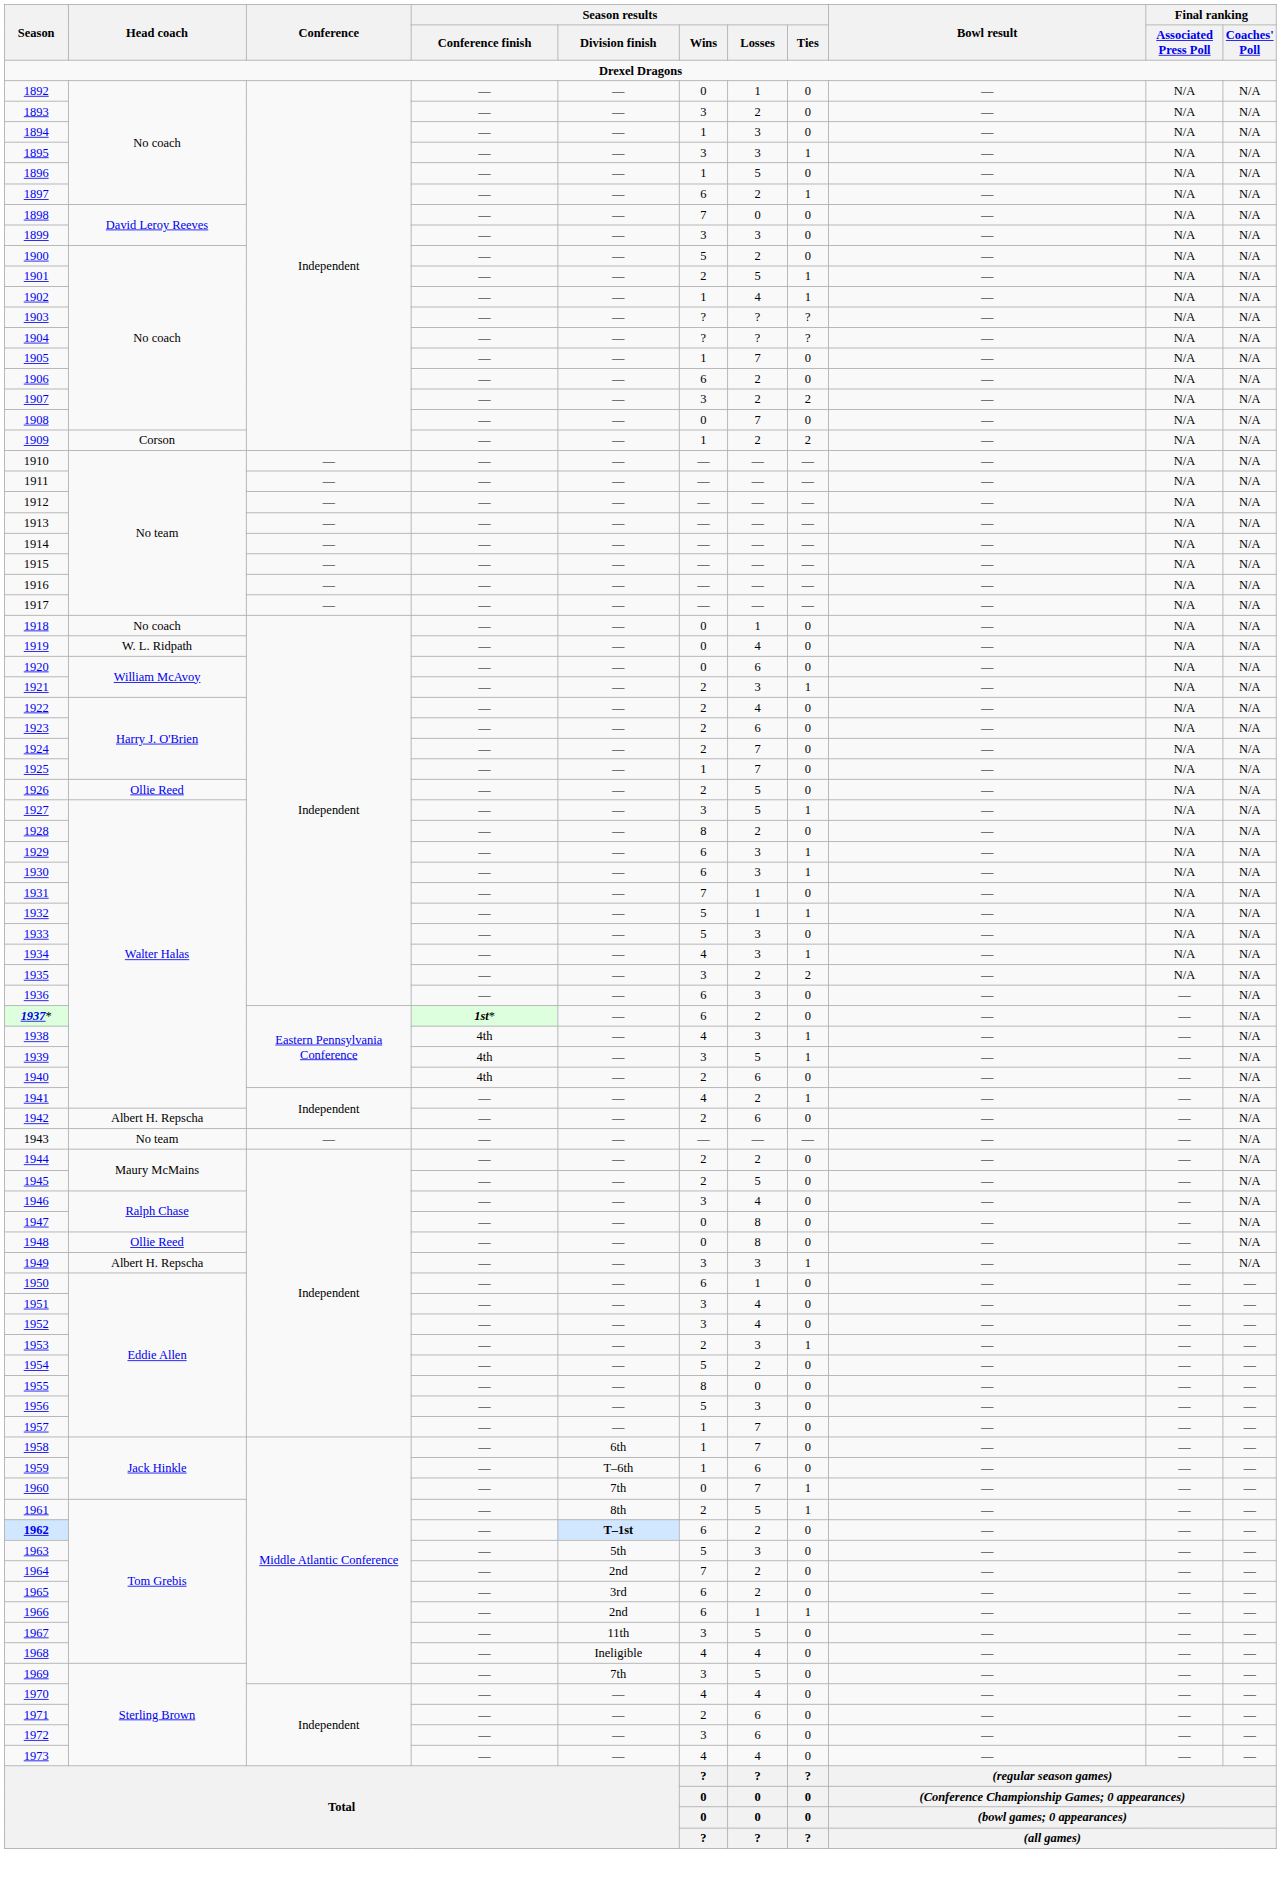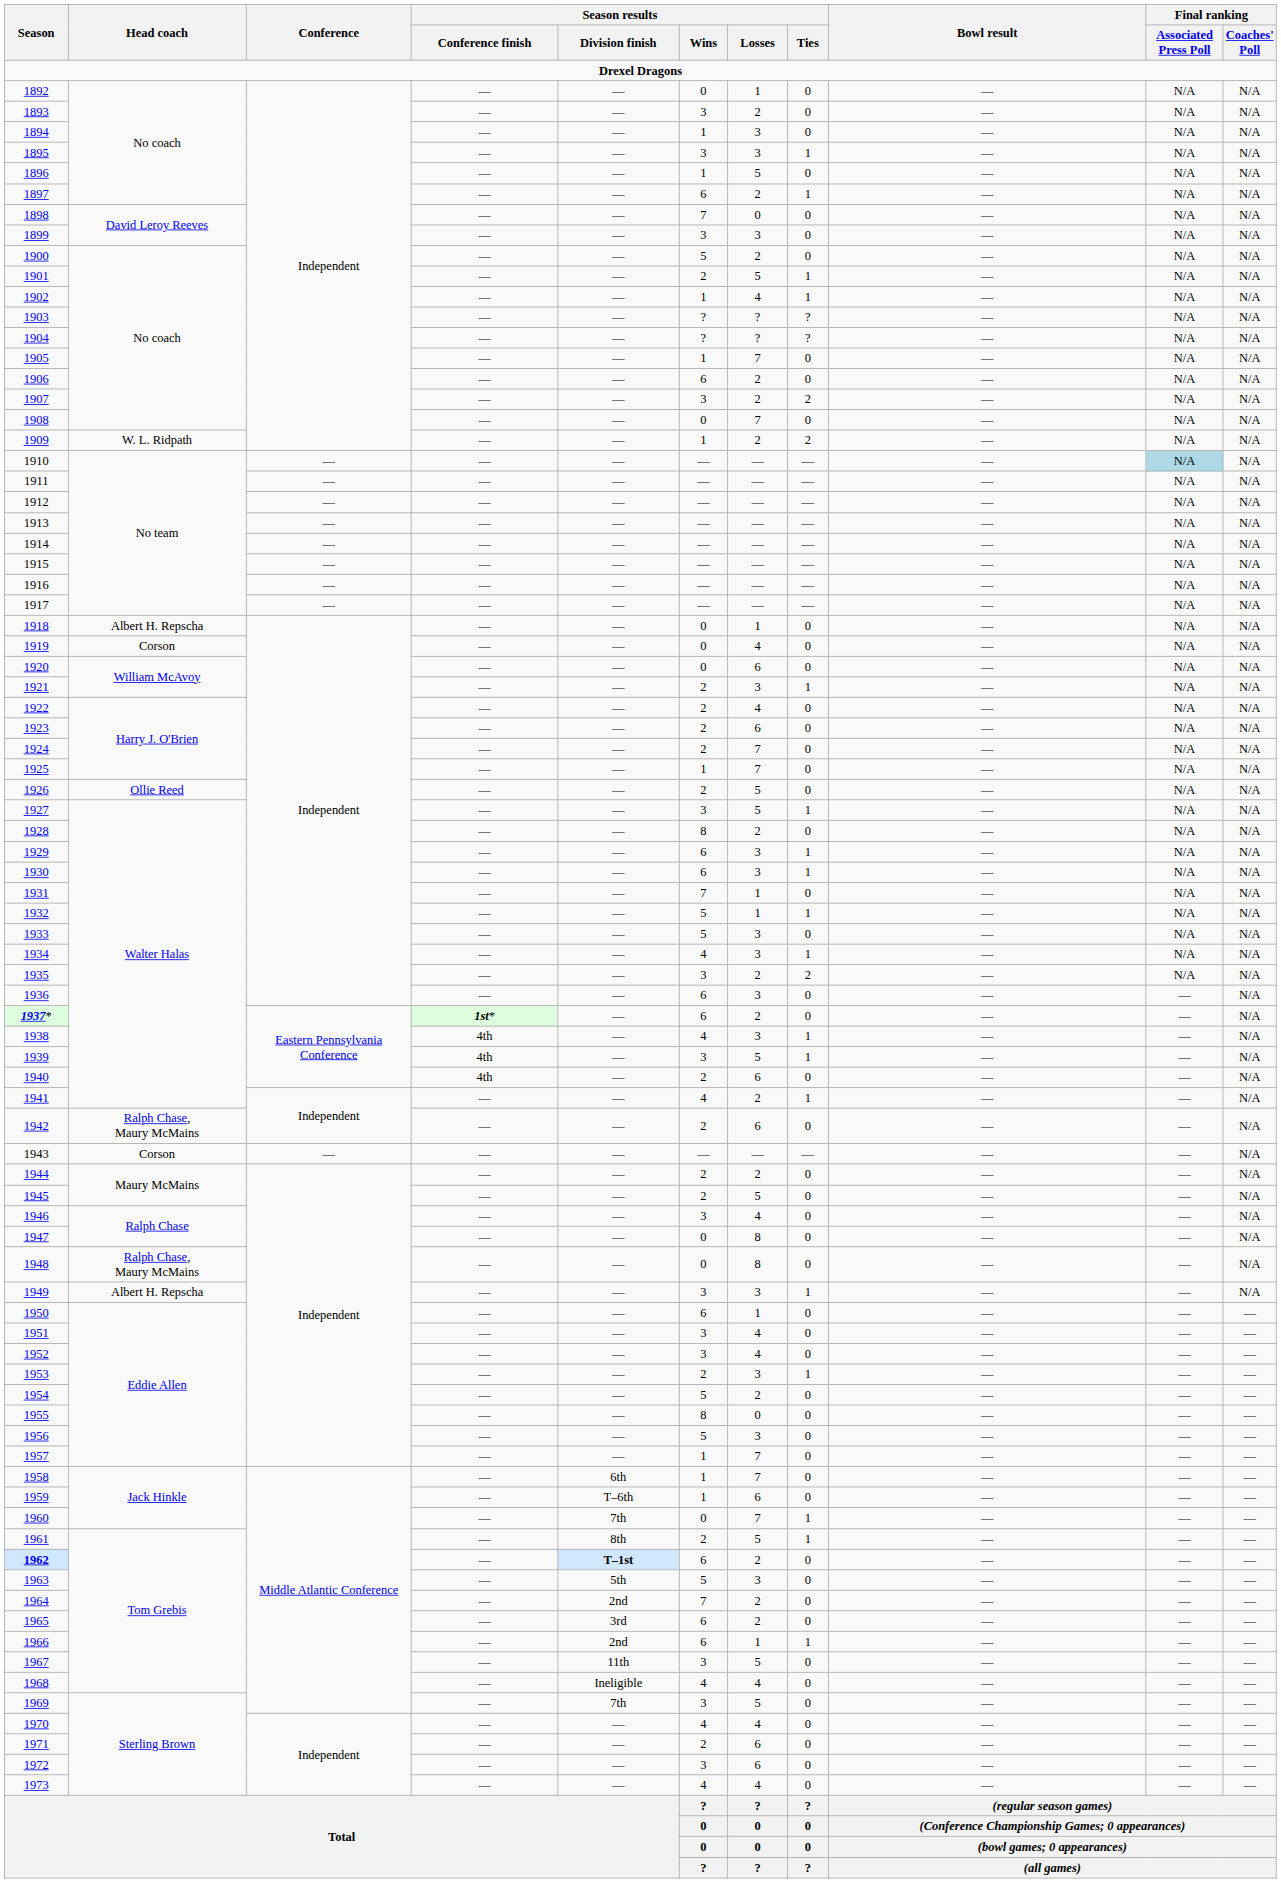1909 | Head coach: Corson -> W. L. Ridpath
1910 | Final ranking / Associated Press Poll: no background -> lightblue background
1918 | Head coach: No coach -> Albert H. Repscha
1919 | Head coach: W. L. Ridpath -> Corson
1942 | Head coach: Albert H. Repscha -> Ralph Chase, Maury McMains
1943 | Head coach: No team -> Corson
1948 | Head coach: Ollie Reed -> Ralph Chase, Maury McMains
